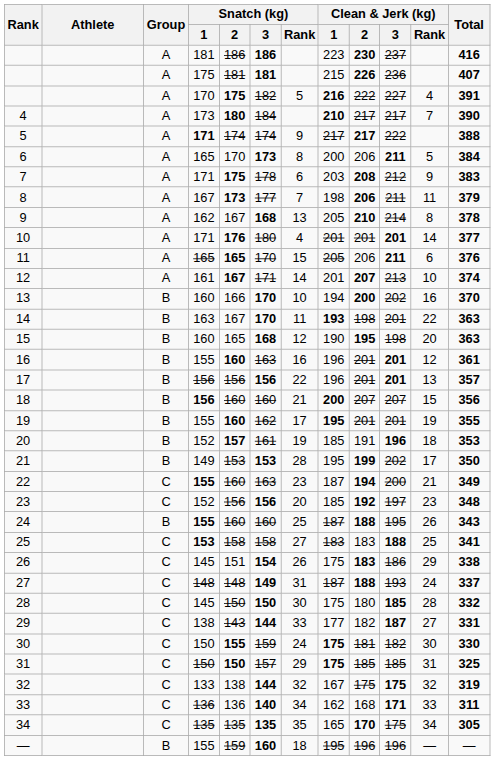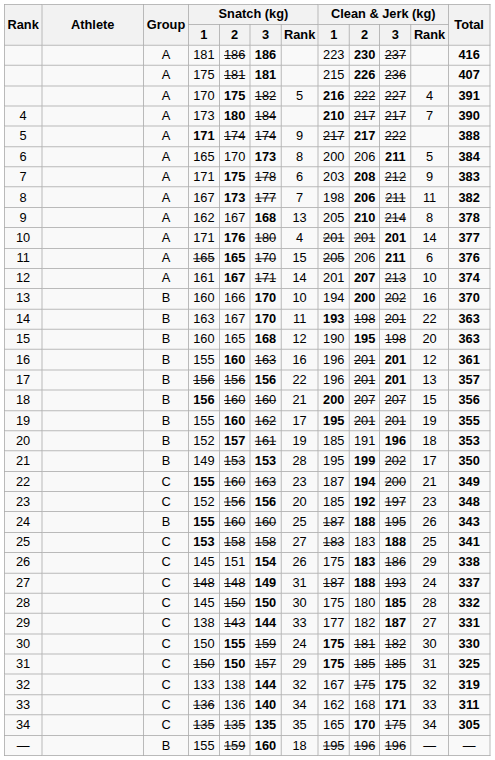row 10 | Total: 379 -> 382
